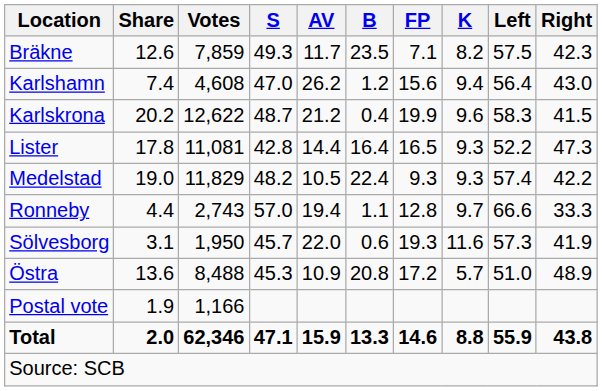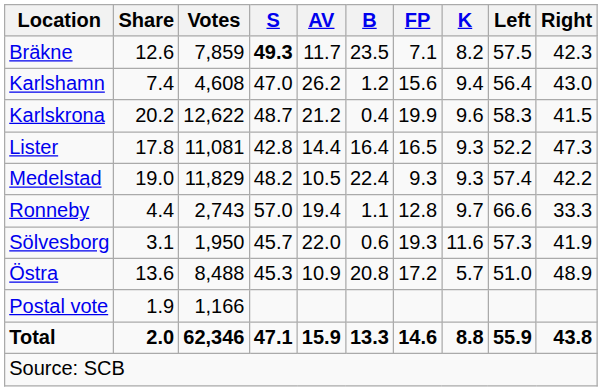Bräkne | S: normal -> bold
